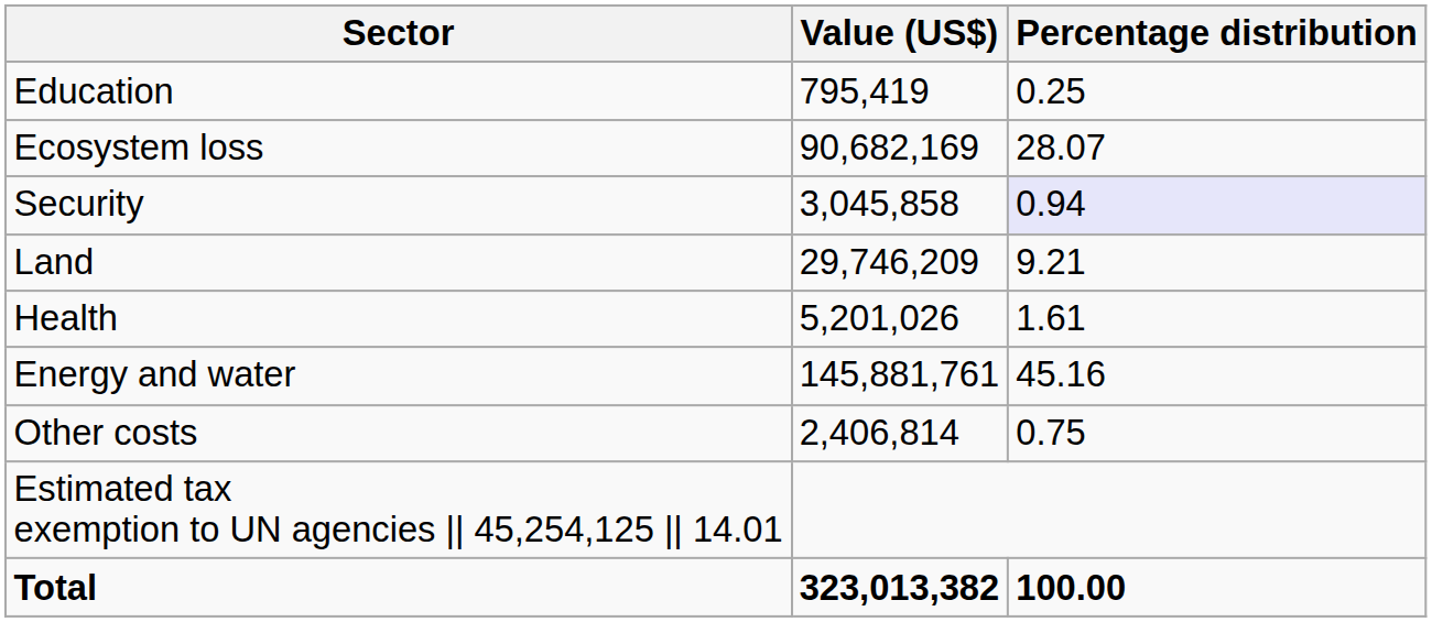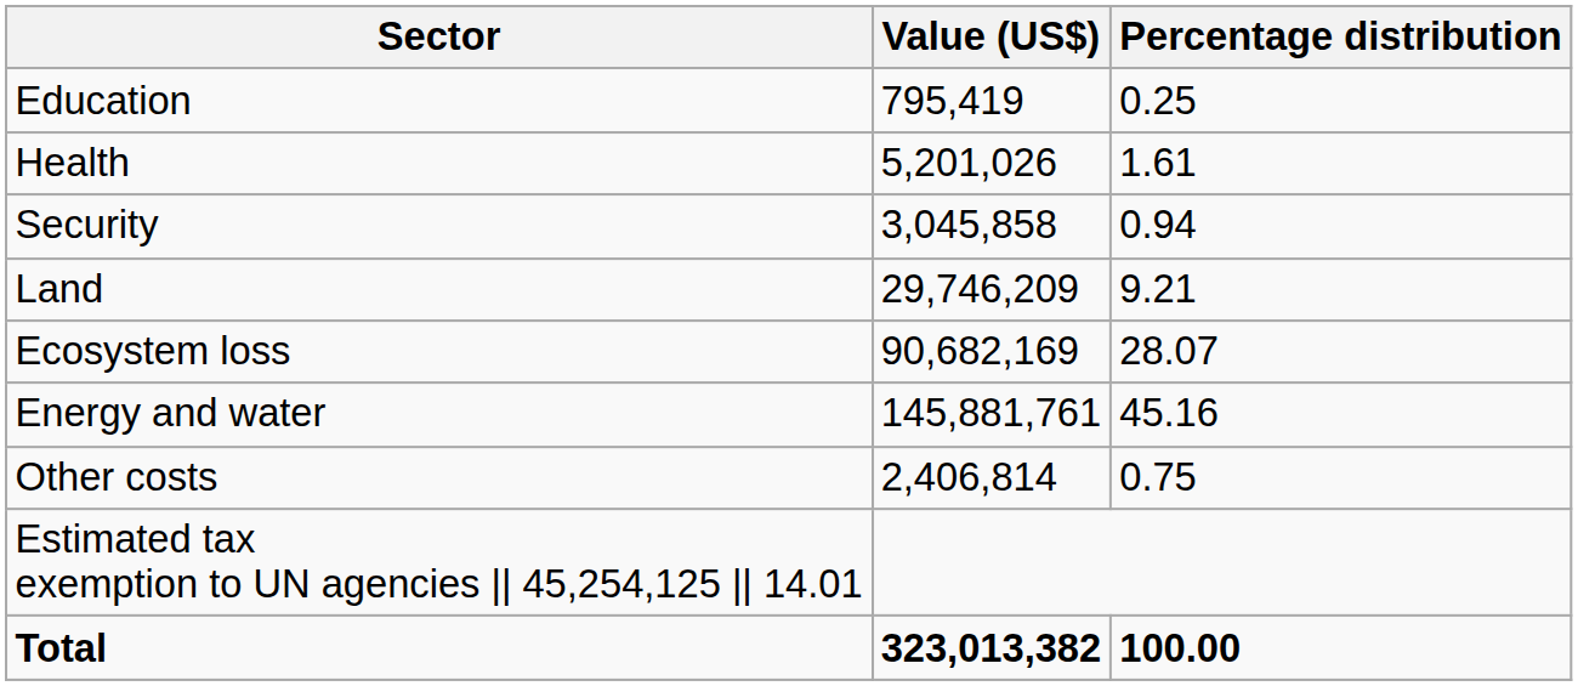rows swapped: Health <-> Ecosystem loss
Security | Percentage distribution: lavender background -> no background
